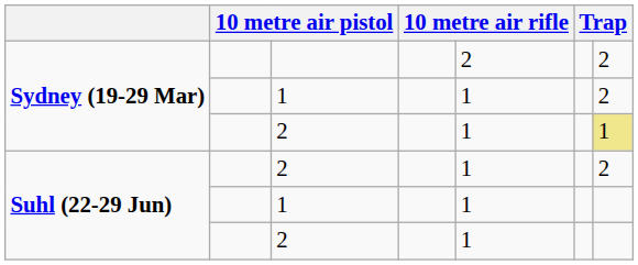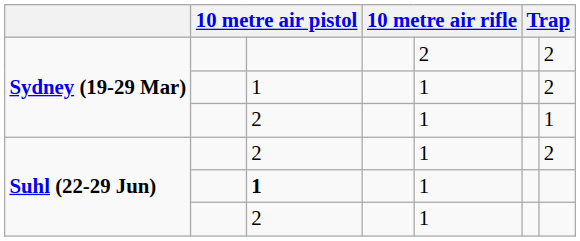row 4 | column 7: khaki background -> no background
row 6 | column 3: normal -> bold
